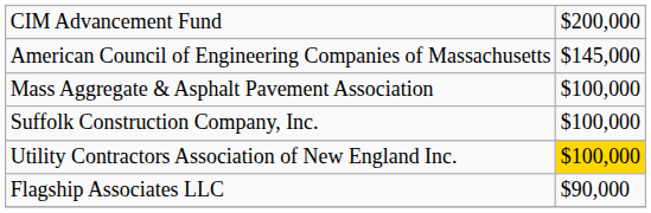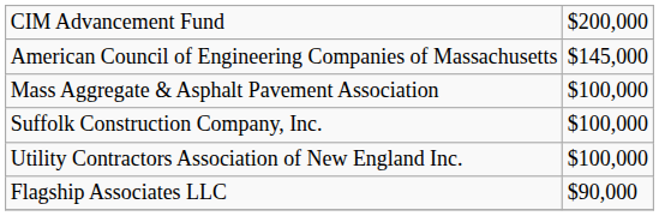Utility Contractors Association of New England Inc. | column 2: gold background -> no background
